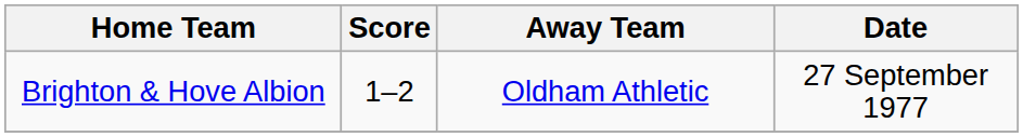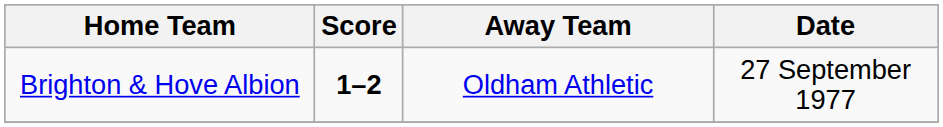Brighton & Hove Albion | Score: normal -> bold
